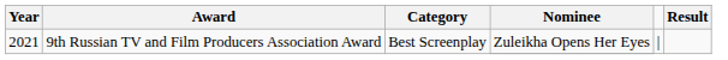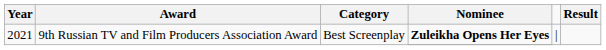row 2 | Nominee: normal -> bold
